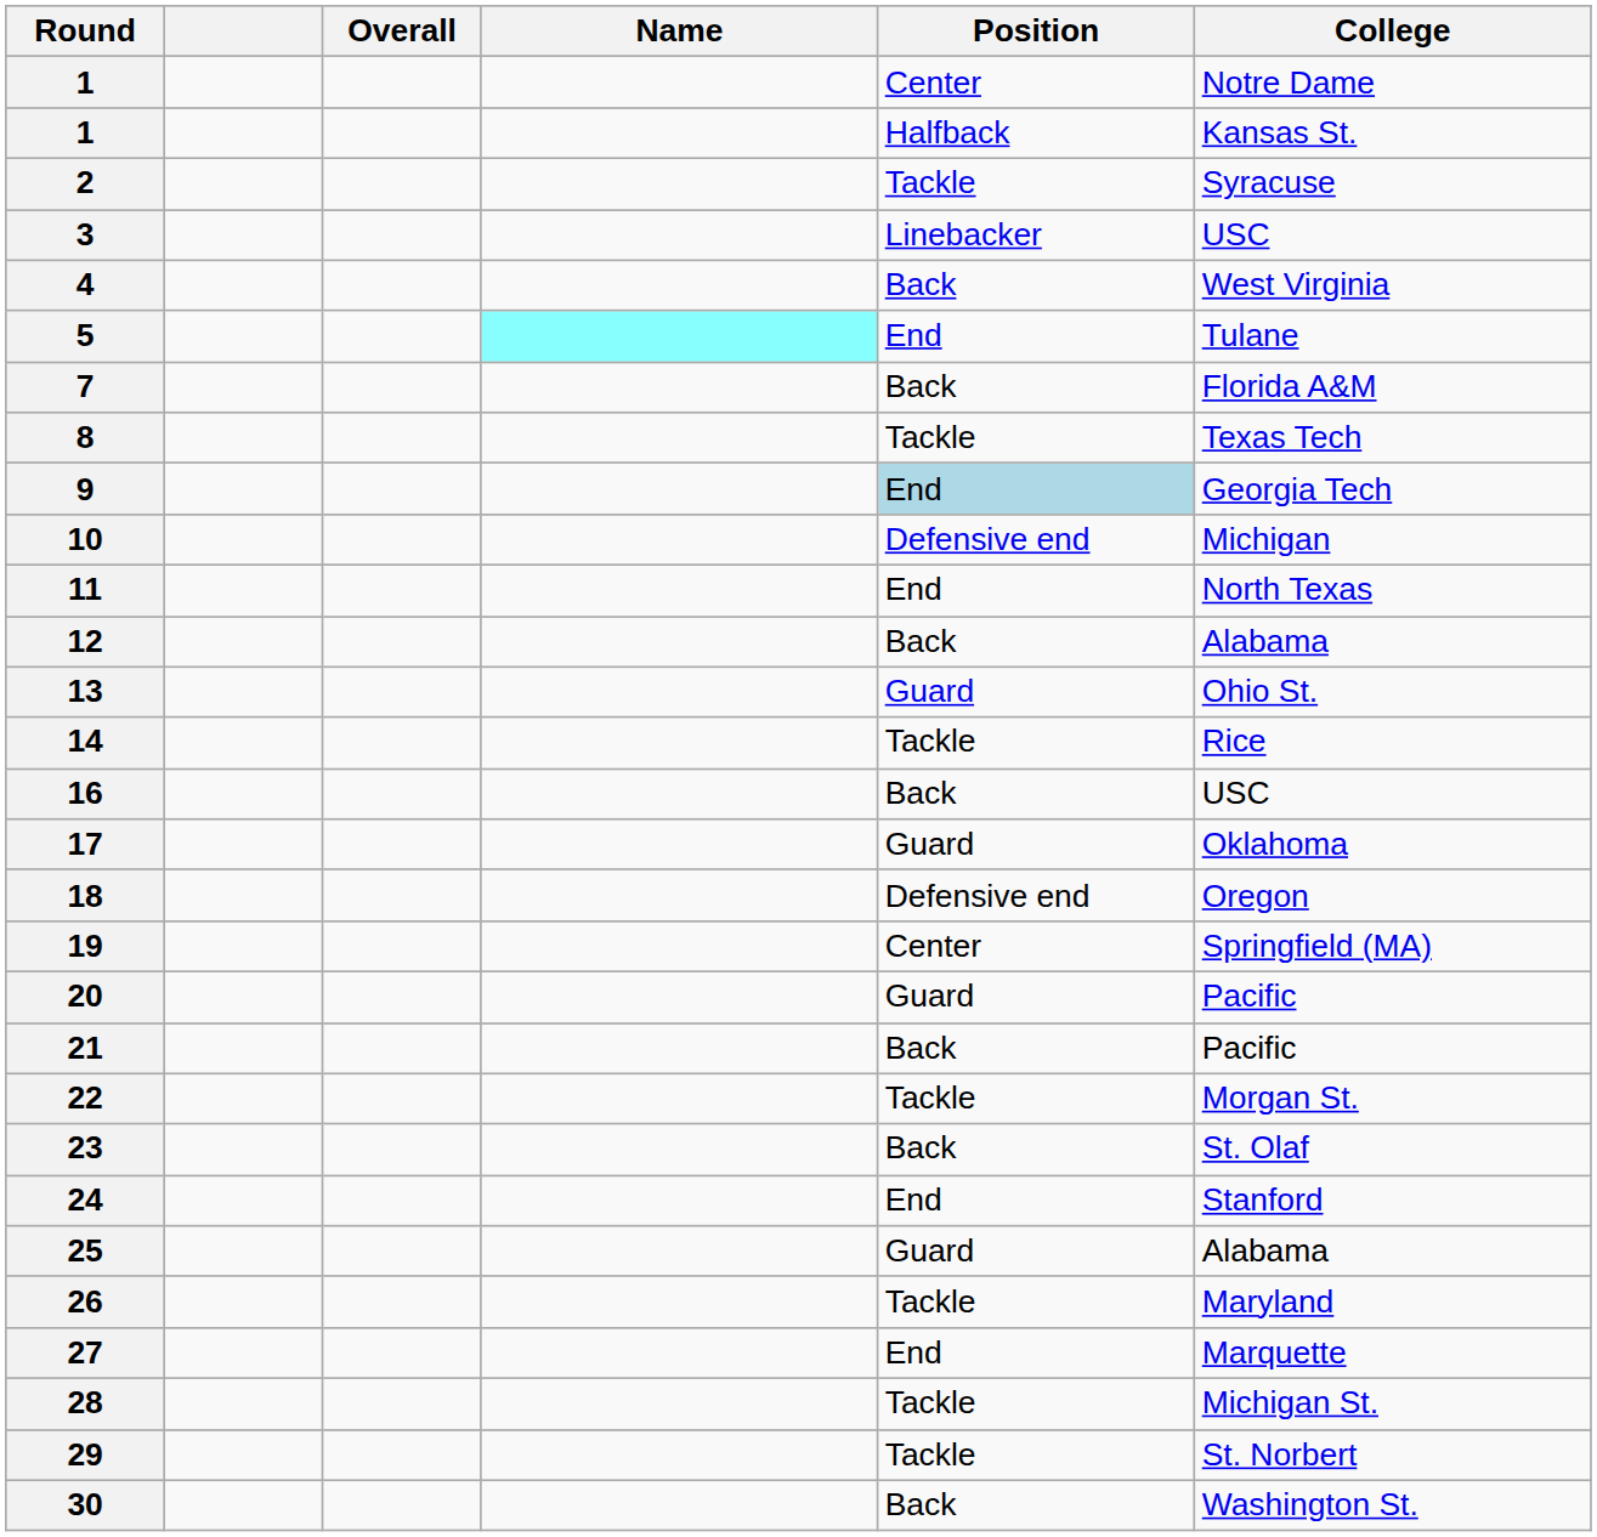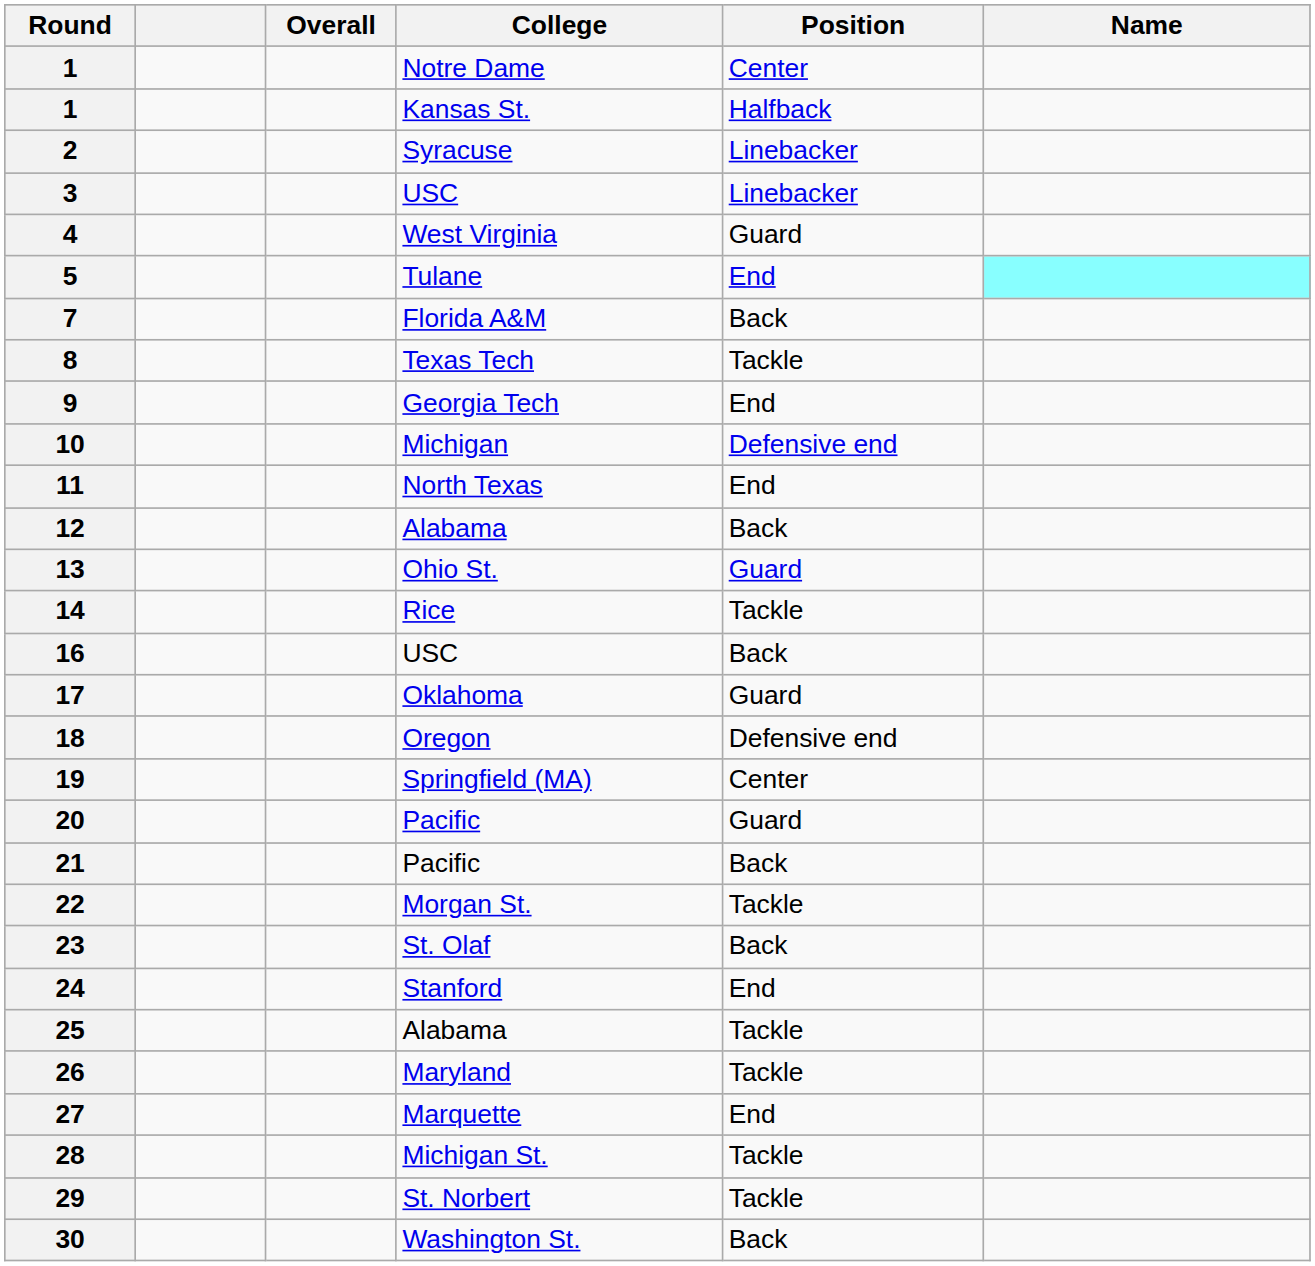columns swapped: Name <-> College
2 | Position: Tackle -> Linebacker
4 | Position: Back -> Guard
9 | Position: lightblue background -> no background
25 | Position: Guard -> Tackle
